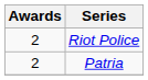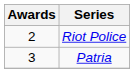Patria | Awards: 2 -> 3
